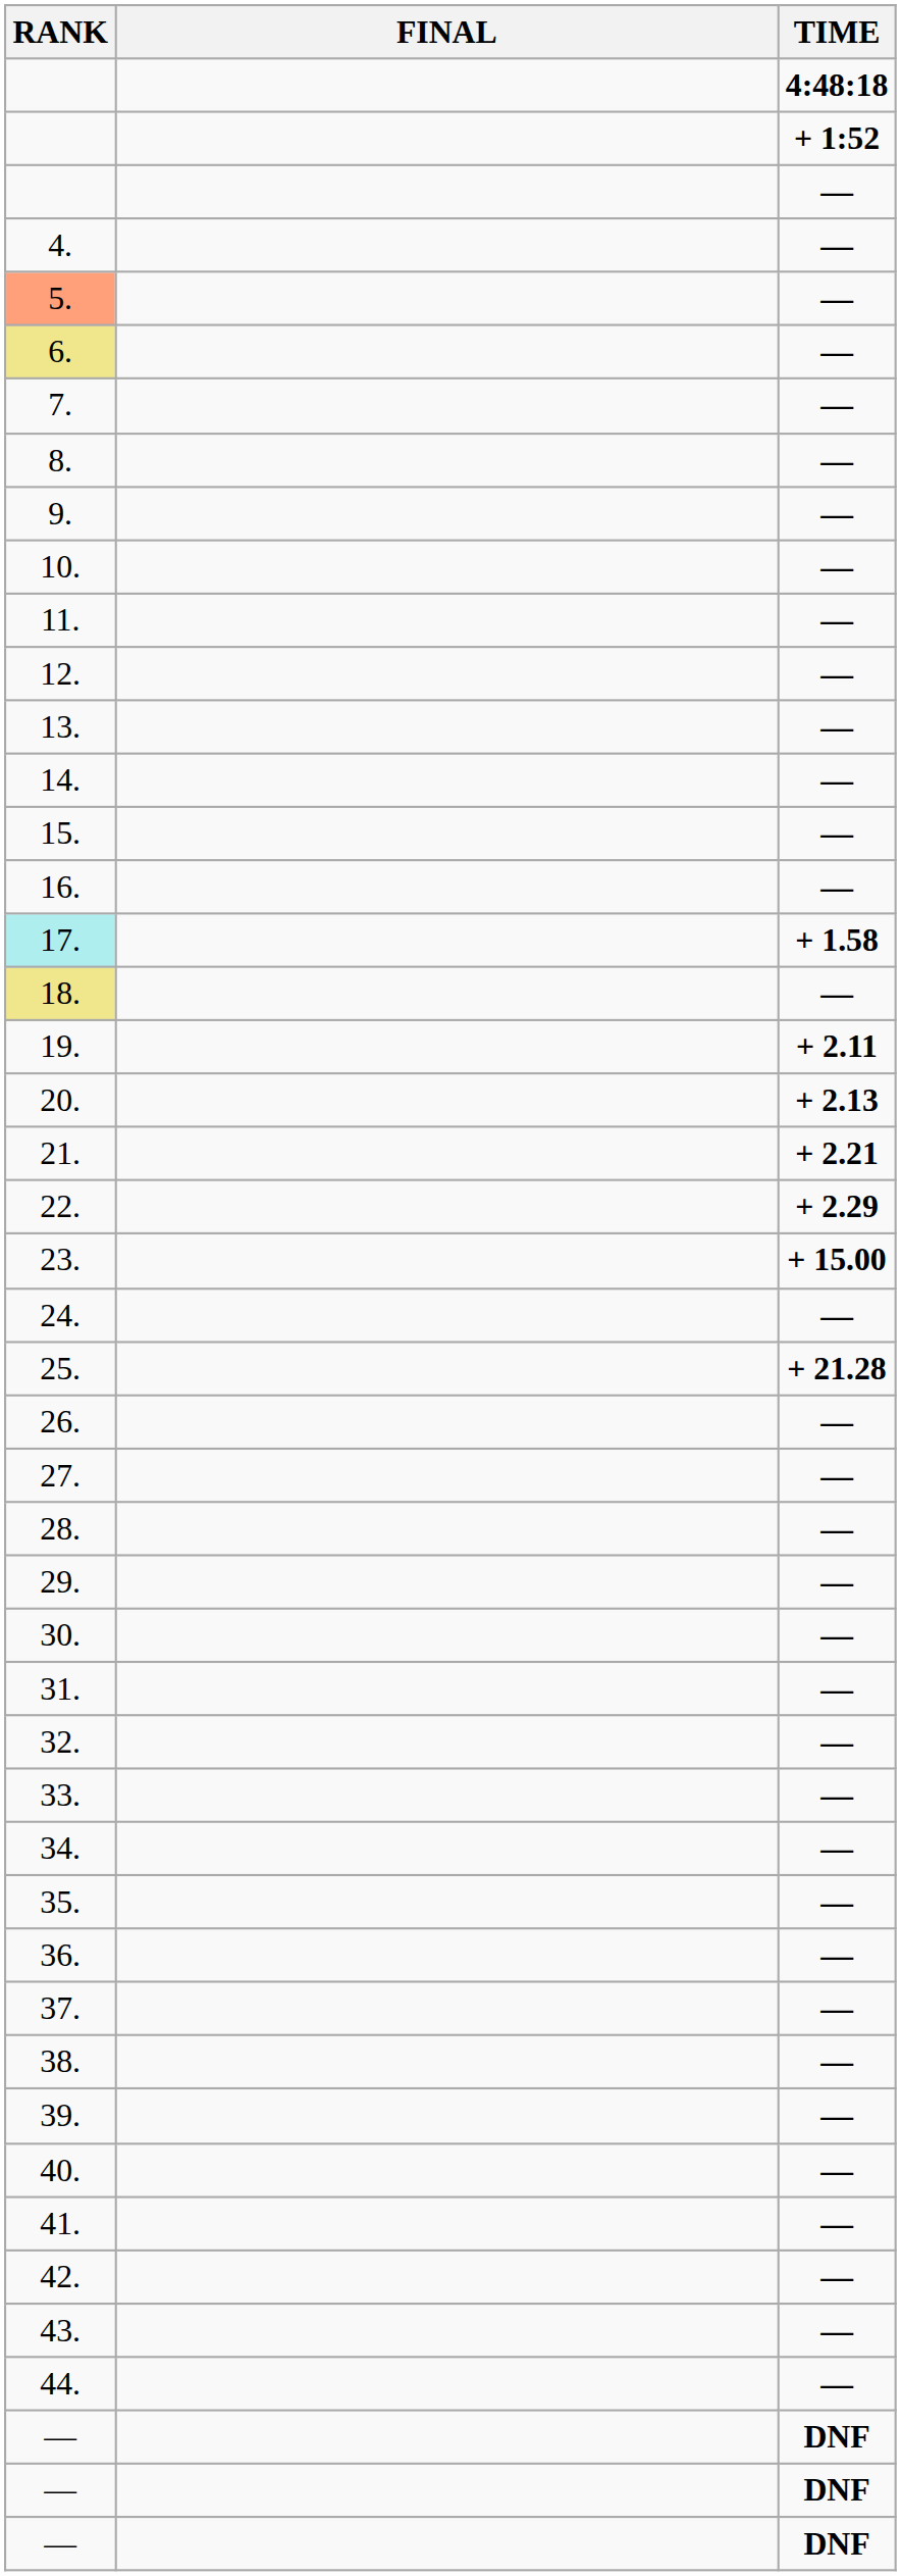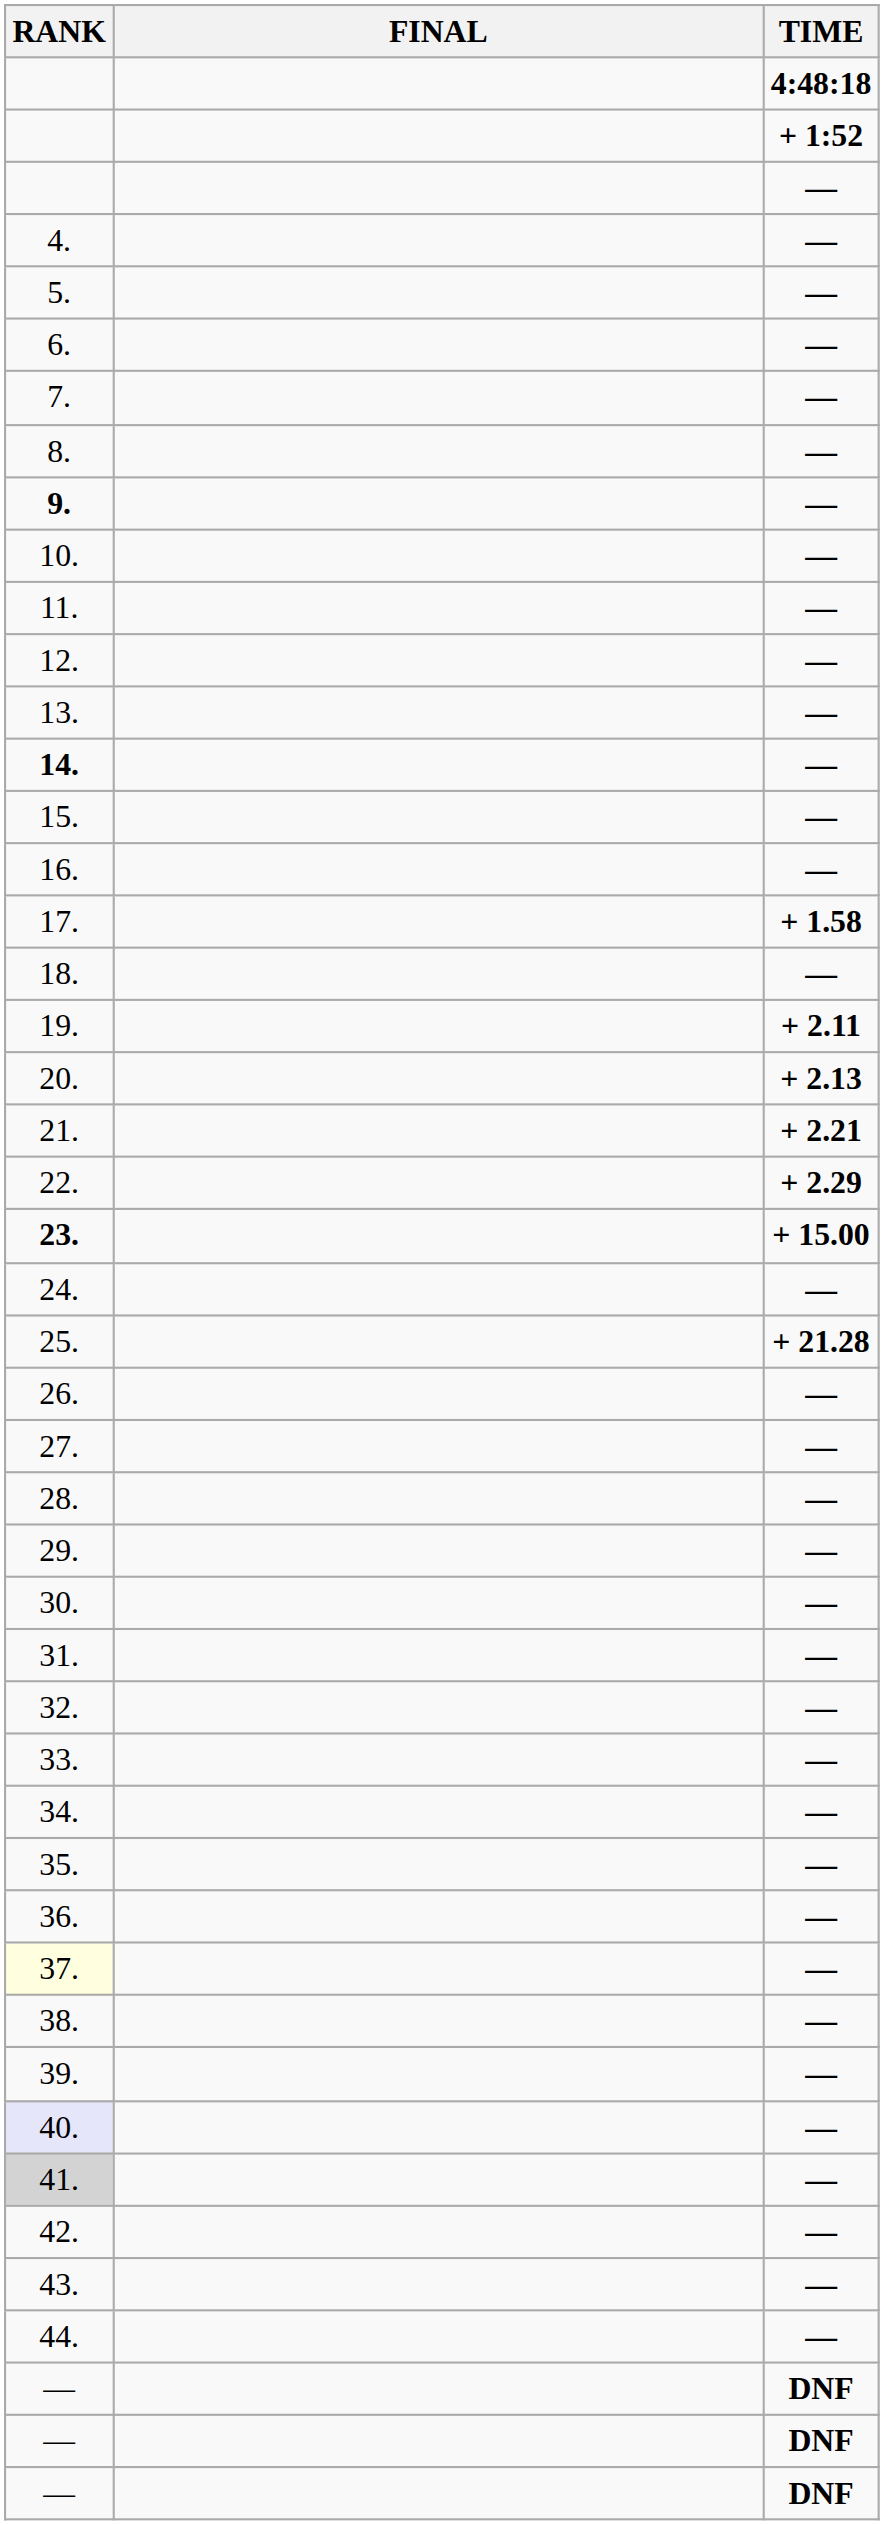5. | RANK: lightsalmon background -> no background
6. | RANK: khaki background -> no background
9. | RANK: normal -> bold
14. | RANK: normal -> bold
17. | RANK: paleturquoise background -> no background
18. | RANK: khaki background -> no background
23. | RANK: normal -> bold
37. | RANK: no background -> lightyellow background
40. | RANK: no background -> lavender background
41. | RANK: no background -> lightgrey background
